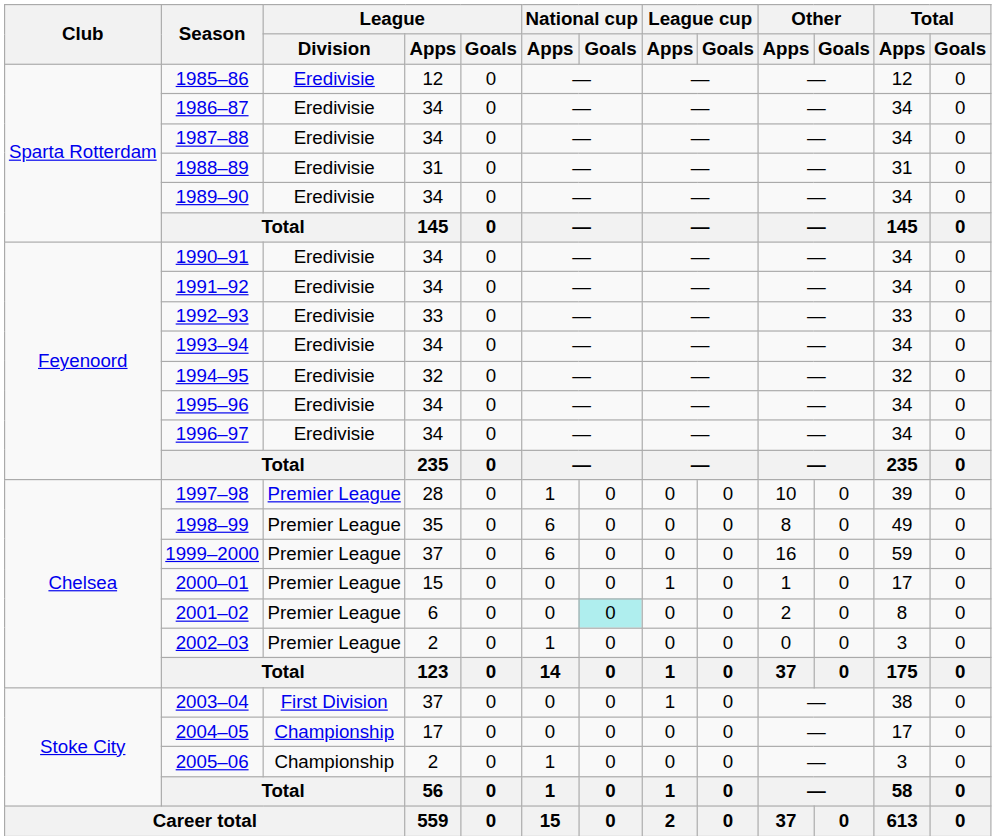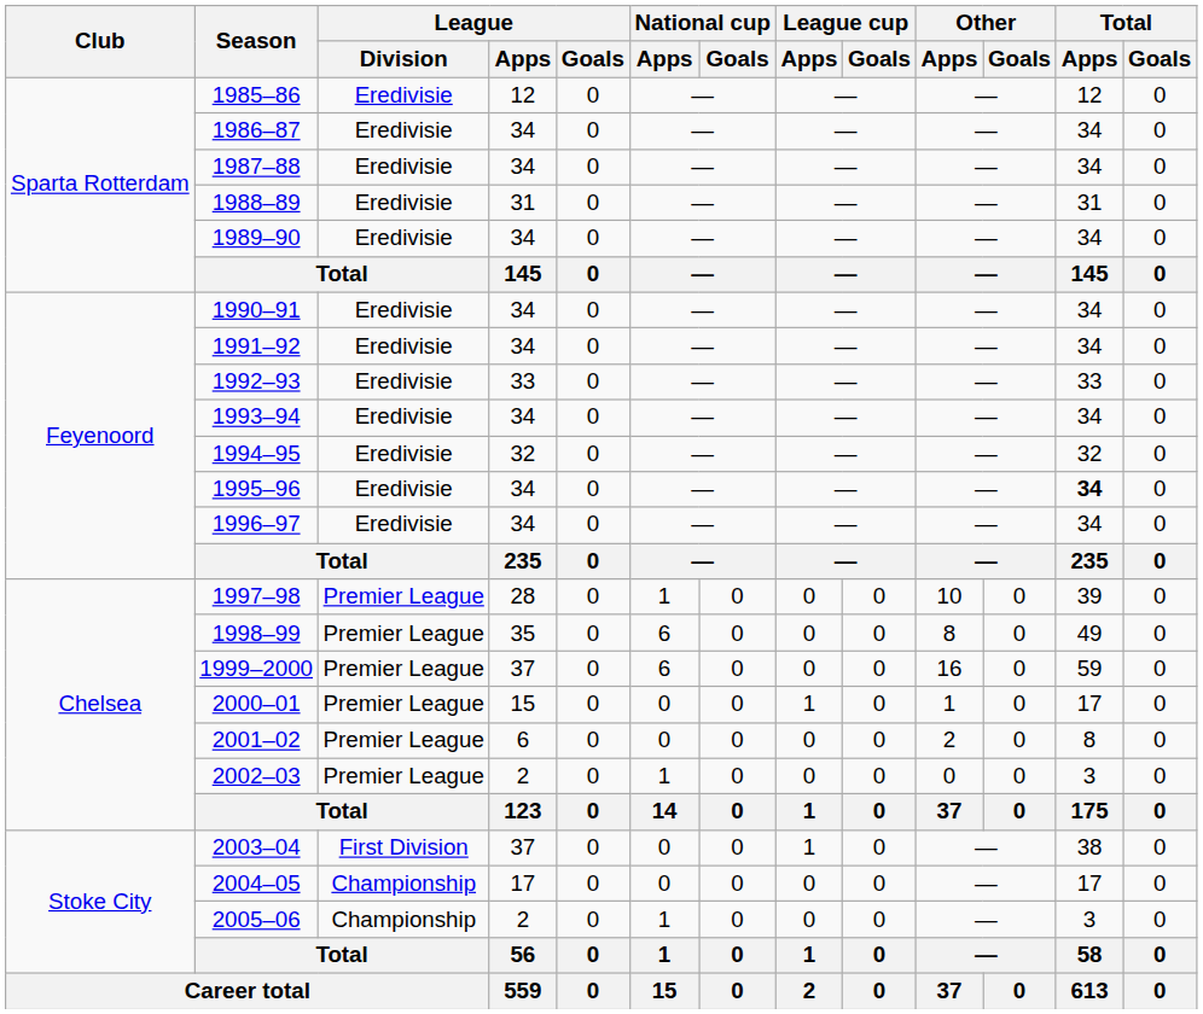1995–96 | Total / Apps: normal -> bold
2001–02 | National cup / Goals: paleturquoise background -> no background
